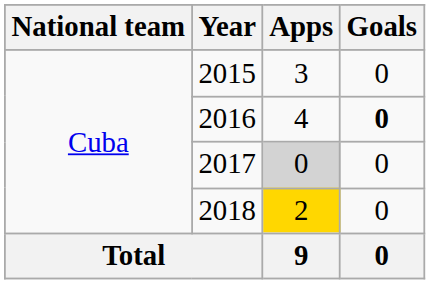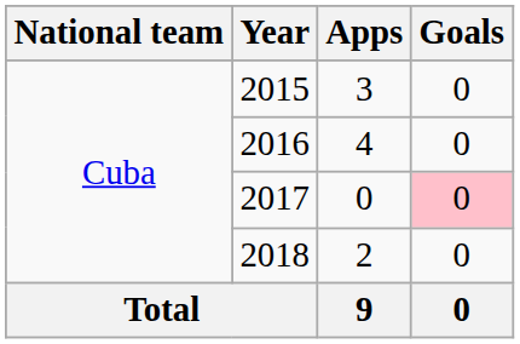2016 | Goals: bold -> normal
2017 | Apps: lightgrey background -> no background
2017 | Goals: no background -> pink background
2018 | Apps: gold background -> no background
